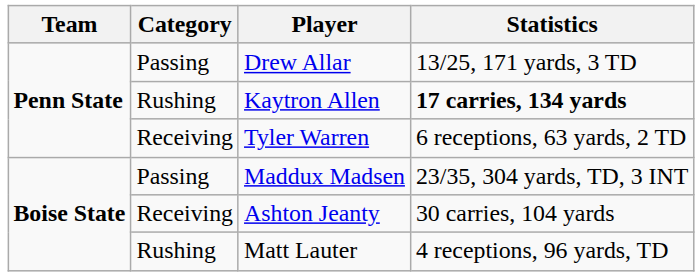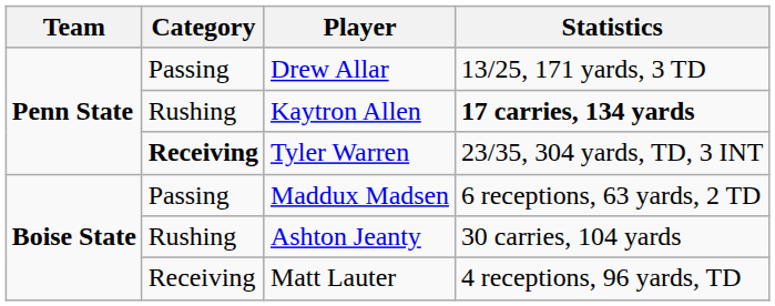Tyler Warren | Category: normal -> bold
Tyler Warren | Statistics: 6 receptions, 63 yards, 2 TD -> 23/35, 304 yards, TD, 3 INT
Maddux Madsen | Statistics: 23/35, 304 yards, TD, 3 INT -> 6 receptions, 63 yards, 2 TD
Ashton Jeanty | Category: Receiving -> Rushing
Matt Lauter | Category: Rushing -> Receiving
